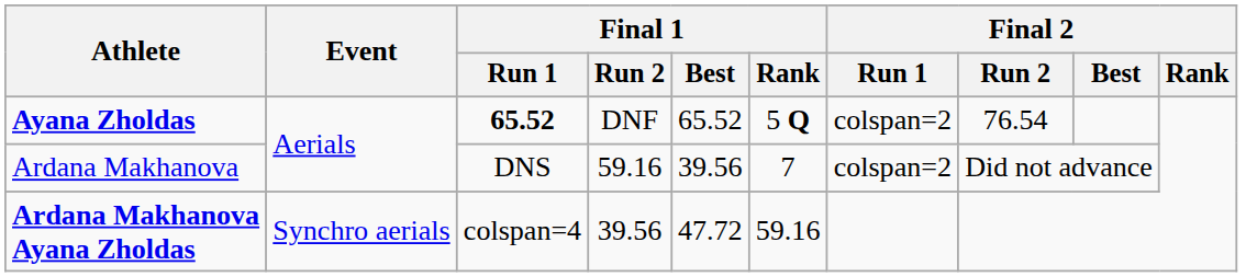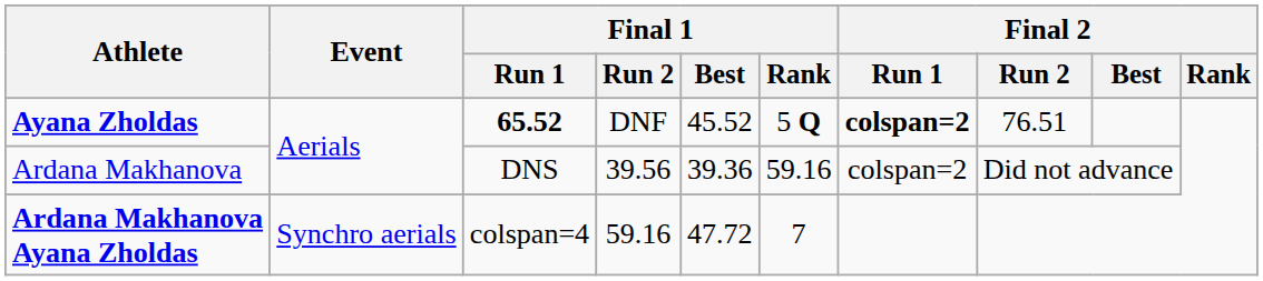Ayana Zholdas | Final 1 / Best: 65.52 -> 45.52
Ayana Zholdas | Final 2 / Run 1: normal -> bold
Ayana Zholdas | Final 2 / Run 2: 76.54 -> 76.51
Ardana Makhanova | Final 1 / Run 2: 59.16 -> 39.56
Ardana Makhanova | Final 1 / Best: 39.56 -> 39.36
Ardana Makhanova | Final 1 / Rank: 7 -> 59.16
Ardana Makhanova Ayana Zholdas | Final 1 / Run 2: 39.56 -> 59.16
Ardana Makhanova Ayana Zholdas | Final 1 / Rank: 59.16 -> 7
